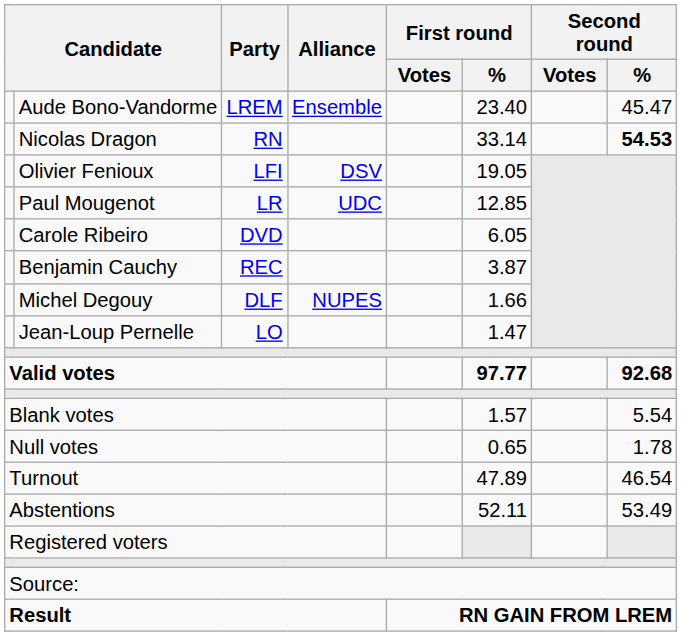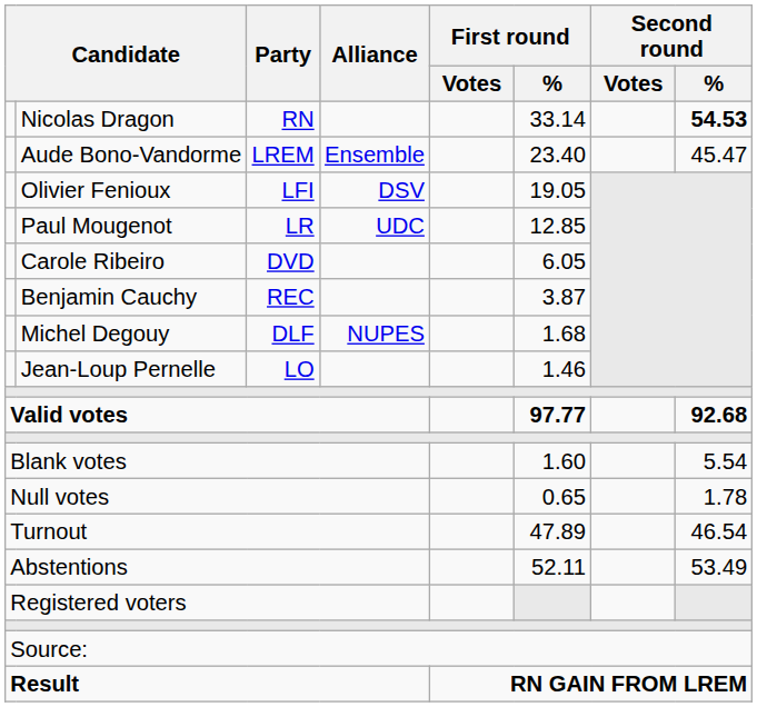rows swapped: Nicolas Dragon <-> Aude Bono-Vandorme
Michel Degouy | First round / %: 1.66 -> 1.68
Jean-Loup Pernelle | First round / %: 1.47 -> 1.46
Blank votes | First round / %: 1.57 -> 1.60
